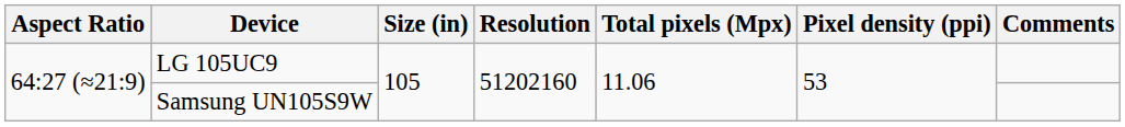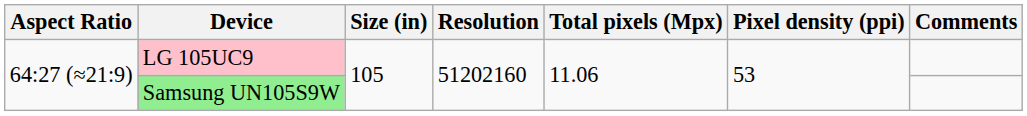LG 105UC9 | Device: no background -> pink background
Samsung UN105S9W | Device: no background -> lightgreen background
